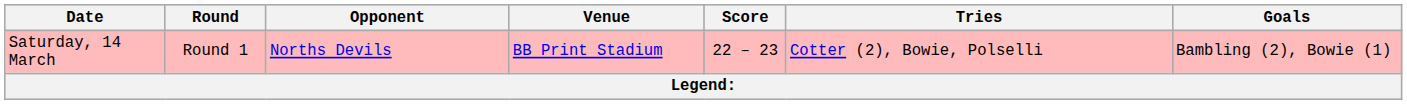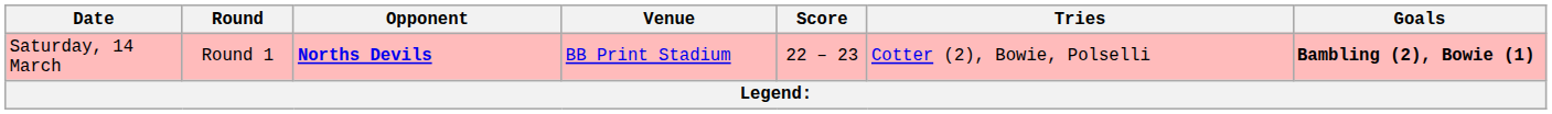Saturday, 14 March | Opponent: normal -> bold
Saturday, 14 March | Goals: normal -> bold
